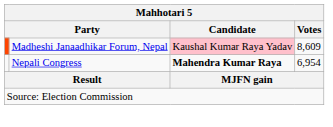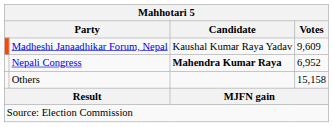Madheshi Janaadhikar Forum, Nepal | Candidate: pink background -> no background
Madheshi Janaadhikar Forum, Nepal | Votes: 8,609 -> 9,609
Nepali Congress | Votes: 6,954 -> 6,952
+ row: Others | 15,158
